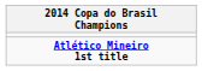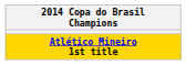row 3 | column 1: no background -> gold background
